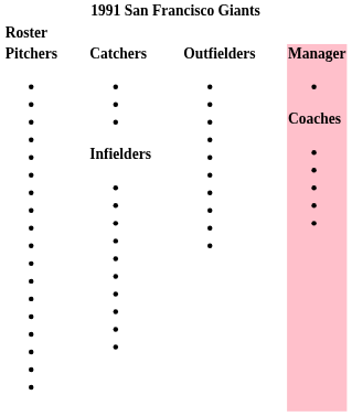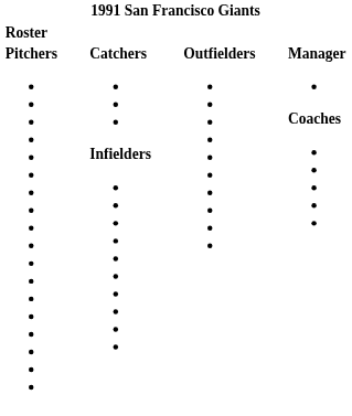Pitchers | column 4: pink background -> no background
